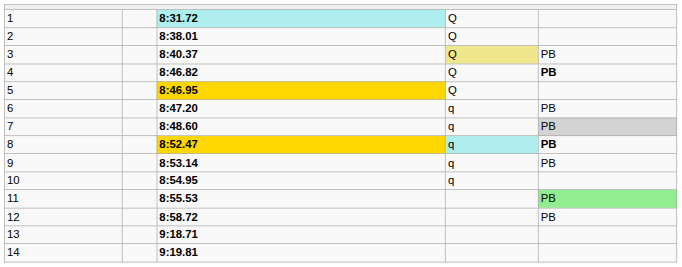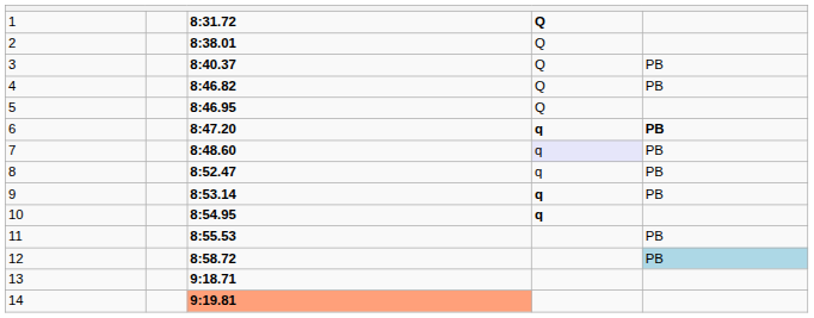1 | column 3: paleturquoise background -> no background
1 | column 4: normal -> bold
3 | column 4: khaki background -> no background
4 | column 5: bold -> normal
5 | column 3: gold background -> no background
6 | column 4: normal -> bold
6 | column 5: normal -> bold
7 | column 4: no background -> lavender background
7 | column 5: lightgrey background -> no background
8 | column 3: gold background -> no background
8 | column 4: paleturquoise background -> no background
8 | column 5: bold -> normal
9 | column 4: normal -> bold
10 | column 4: normal -> bold
11 | column 5: lightgreen background -> no background
12 | column 5: no background -> lightblue background
14 | column 3: no background -> lightsalmon background
